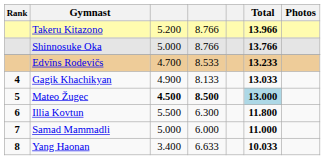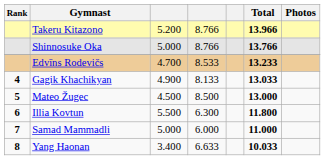Mateo Žugec | column 3: bold -> normal
Mateo Žugec | column 4: bold -> normal
Mateo Žugec | Total: lightblue background -> no background
